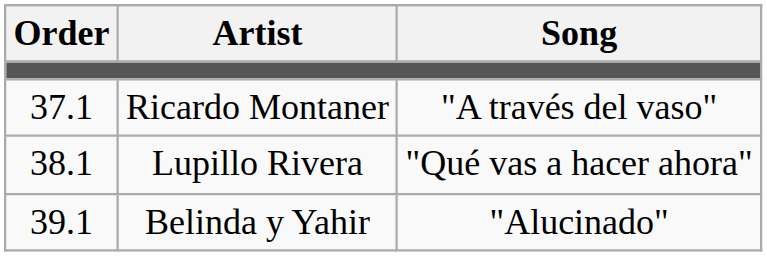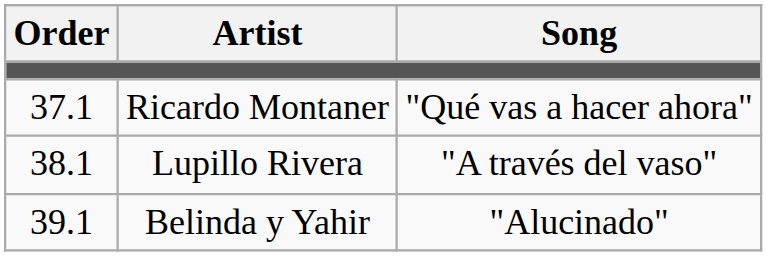Ricardo Montaner | Song: "A través del vaso" -> "Qué vas a hacer ahora"
Lupillo Rivera | Song: "Qué vas a hacer ahora" -> "A través del vaso"
